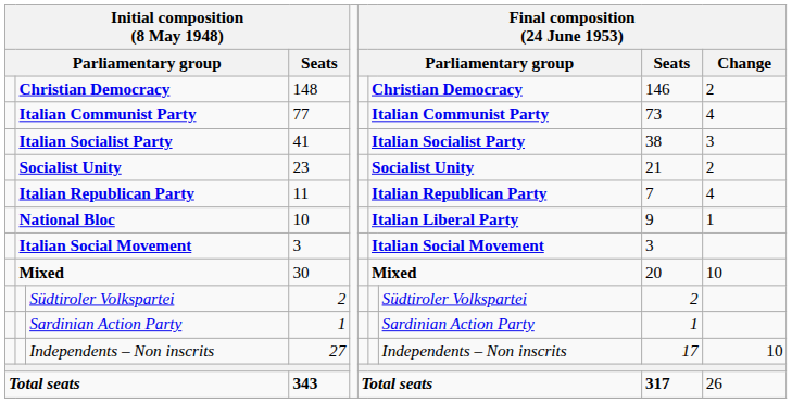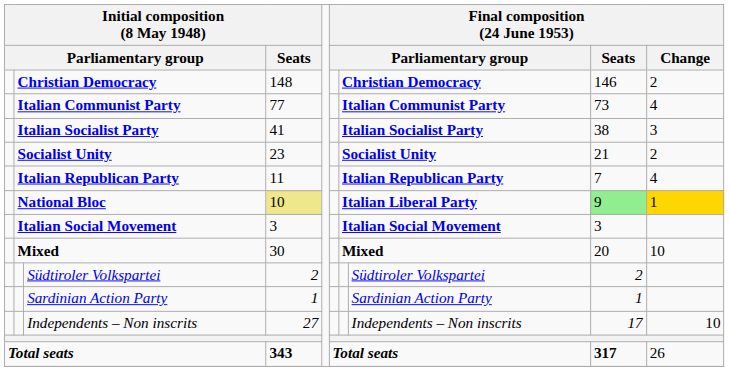National Bloc | Initial composition (8 May 1948) / Seats: no background -> khaki background
National Bloc | Final composition (24 June 1953) / Seats: no background -> lightgreen background
National Bloc | Final composition (24 June 1953) / Change: no background -> gold background
